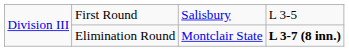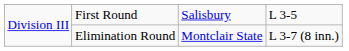Division III / Elimination Round | column 4: bold -> normal
